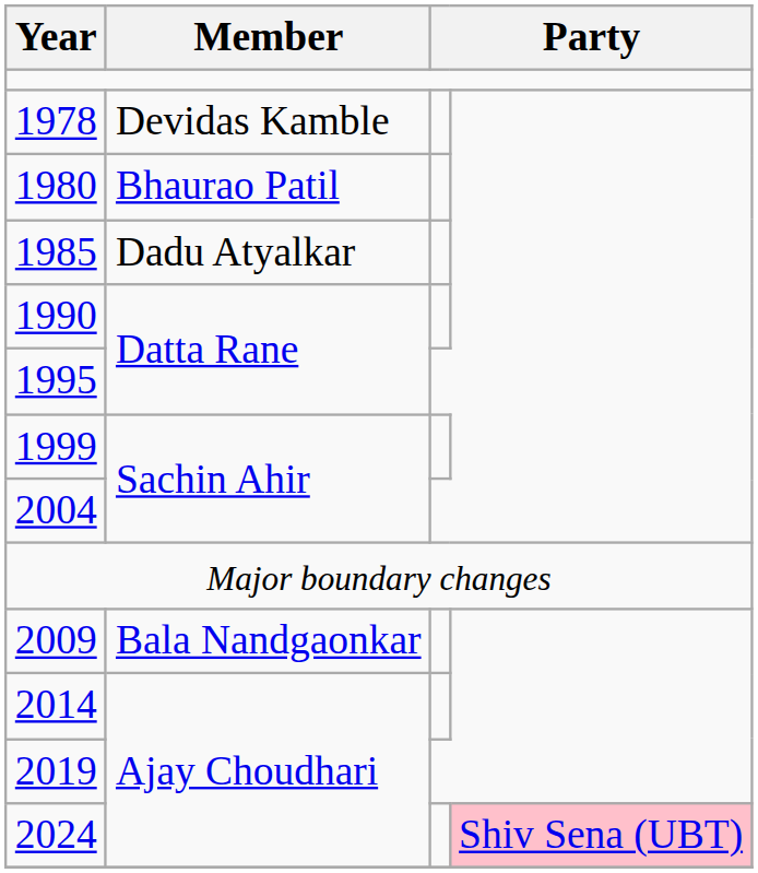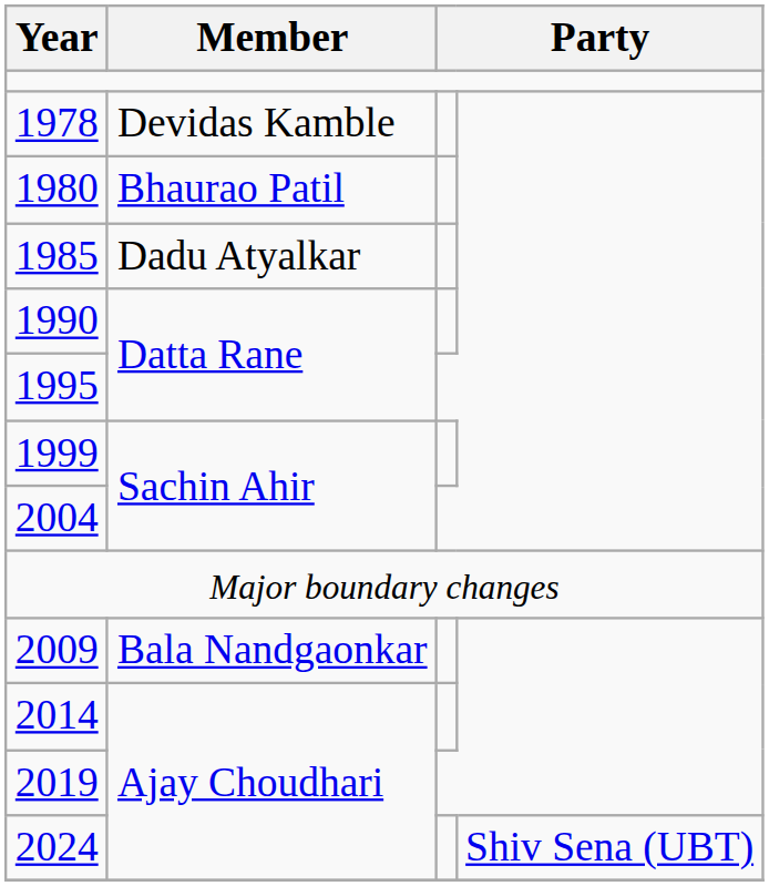2024 | column 4: pink background -> no background
